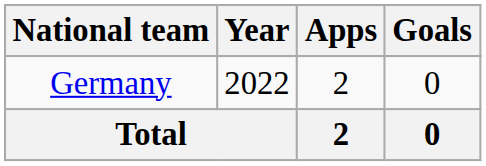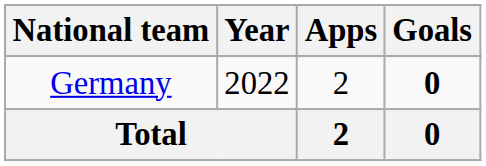2022 | Goals: normal -> bold
